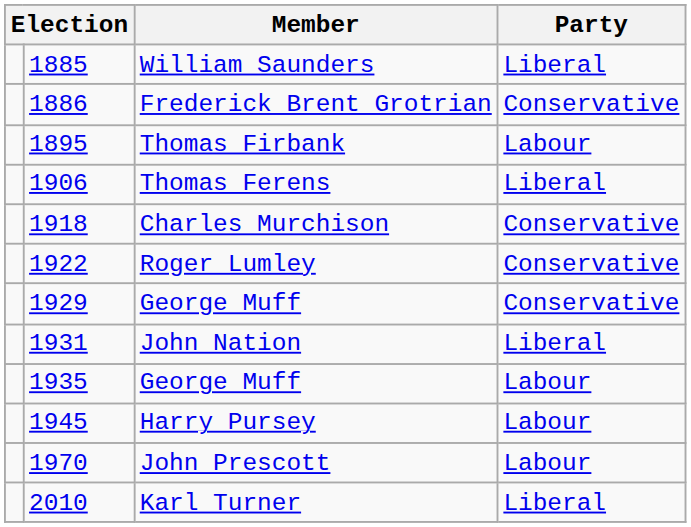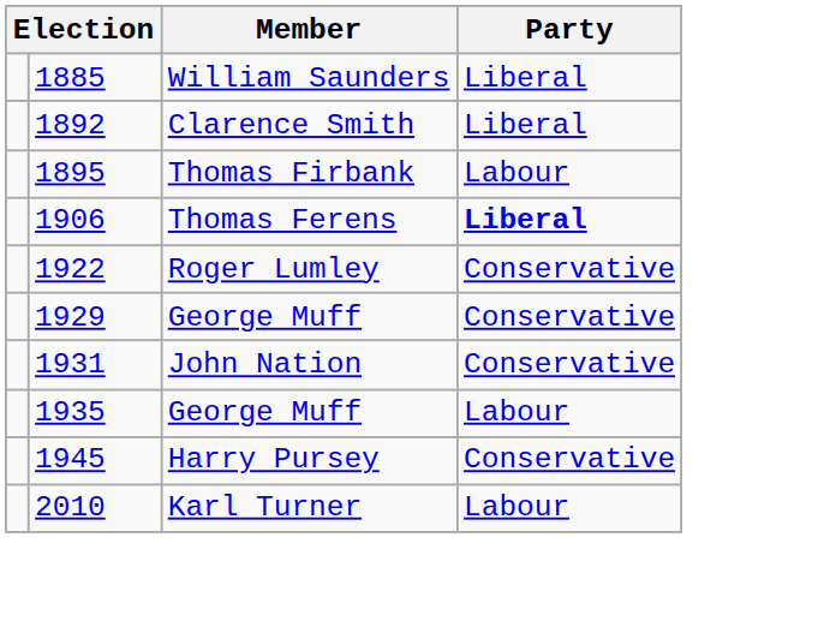- row: 1886 | Frederick Brent Grotrian | Conservative
+ row: 1892 | Clarence Smith | Liberal
Thomas Ferens | Party: normal -> bold
- row: 1918 | Charles Murchison | Conservative
John Nation | Party: Liberal -> Conservative
Harry Pursey | Party: Labour -> Conservative
- row: 1970 | John Prescott | Labour
Karl Turner | Party: Liberal -> Labour
